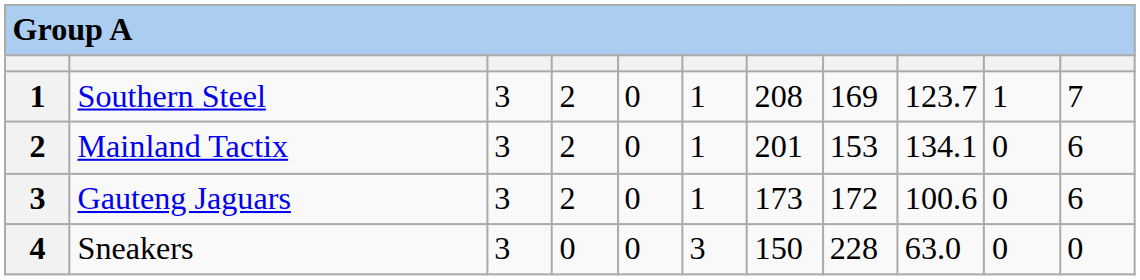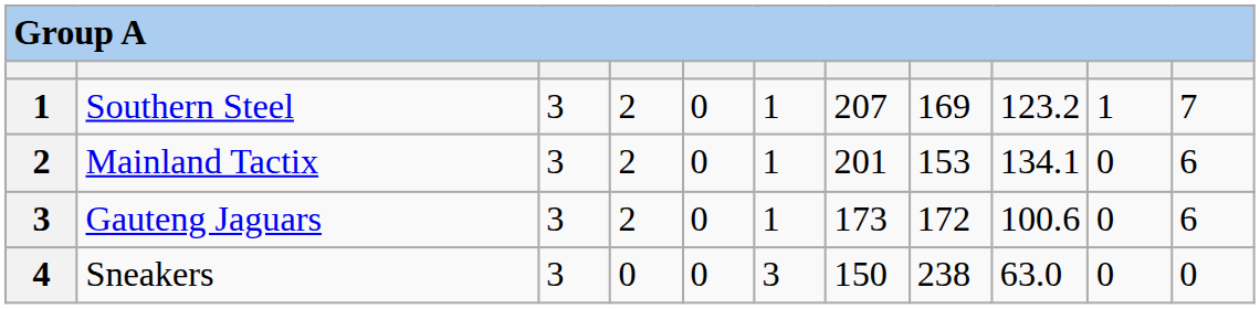Southern Steel | column 7: 208 -> 207
Southern Steel | column 9: 123.7 -> 123.2
Sneakers | column 8: 228 -> 238
